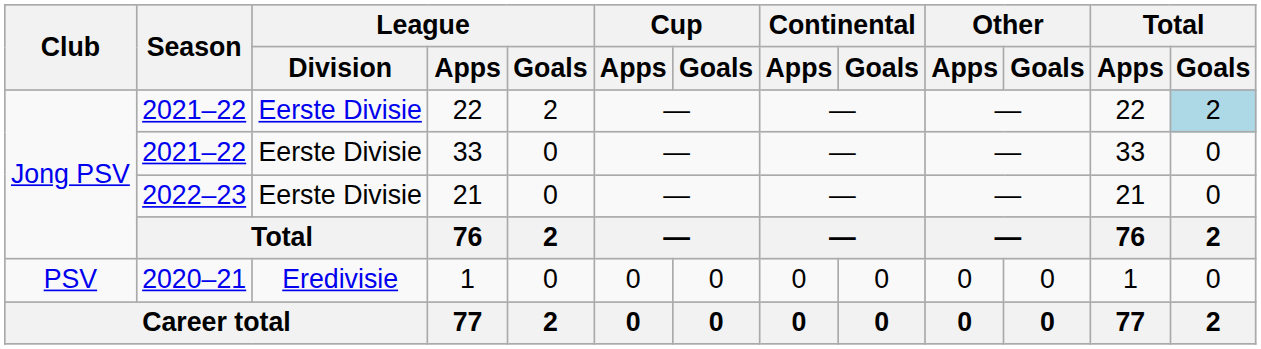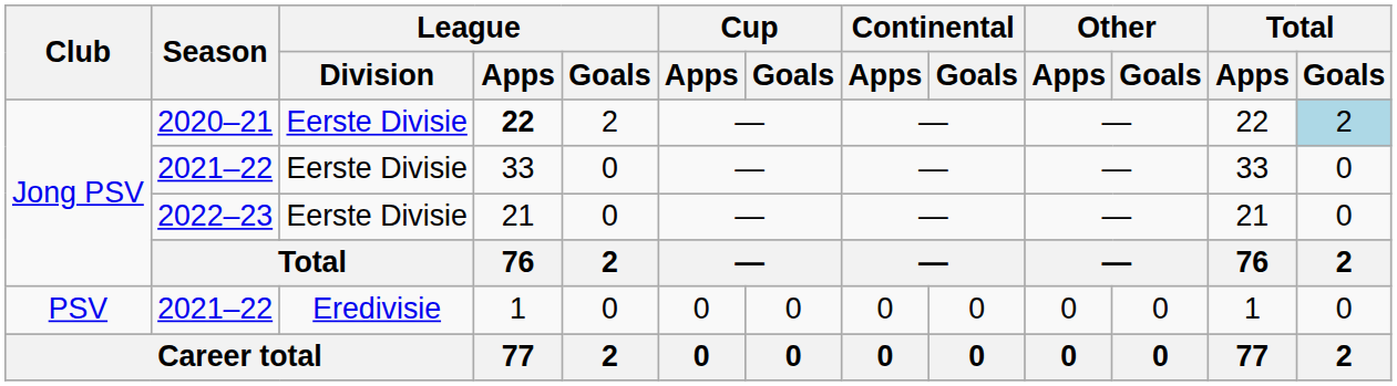row 3 | Season: 2021–22 -> 2020–21
row 3 | League / Apps: normal -> bold
row 7 | Season: 2020–21 -> 2021–22
